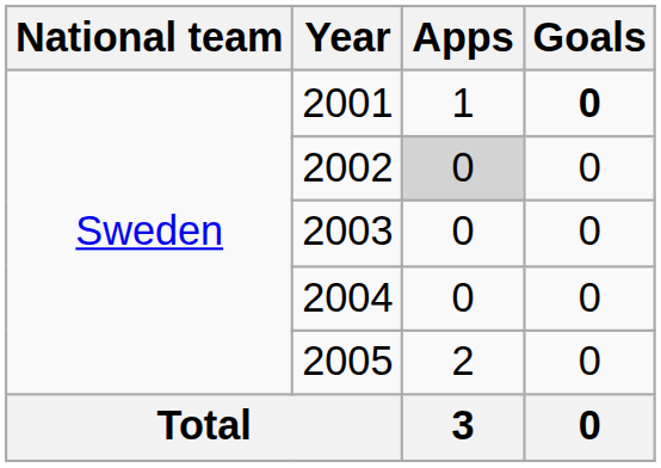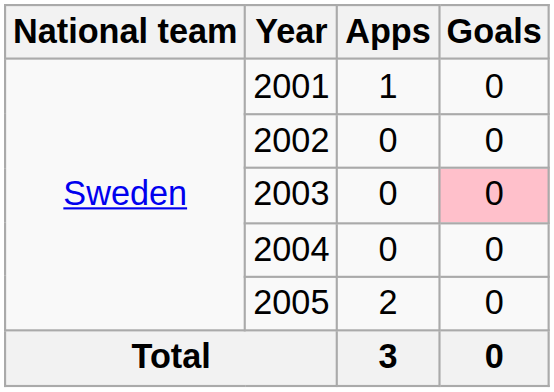2001 | Goals: bold -> normal
2002 | Apps: lightgrey background -> no background
2003 | Goals: no background -> pink background
